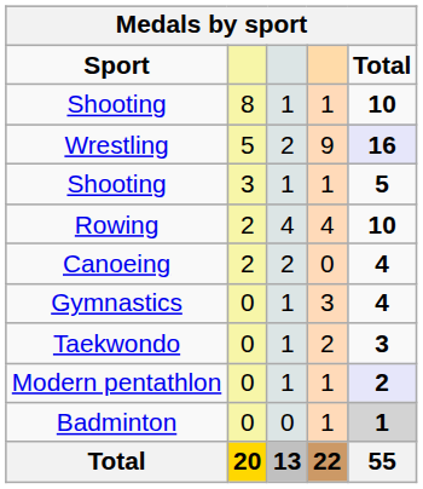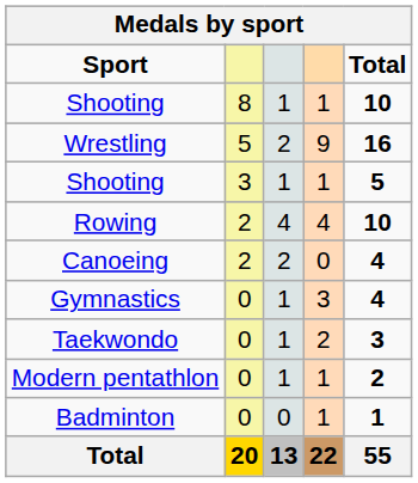Wrestling | Total: lavender background -> no background
Modern pentathlon | Total: lavender background -> no background
Badminton | Total: lightgrey background -> no background
